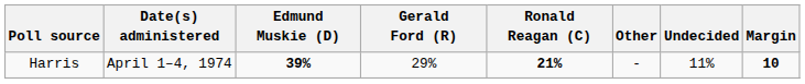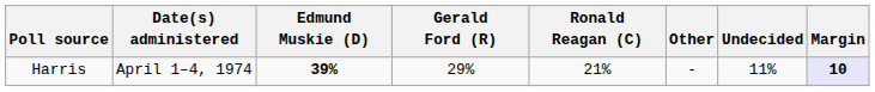Harris | Ronald Reagan (C): bold -> normal
Harris | Margin: no background -> lavender background
